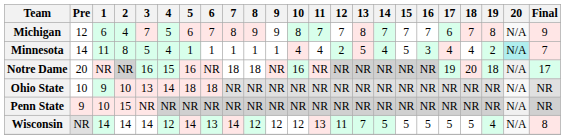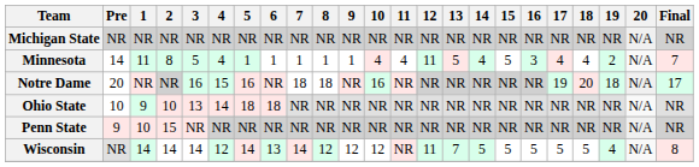- row: Michigan | 12 | 6 | 4 | 7 | 5 | 6 | 7 | 8 | 9 | 9 | 8 | 7 | 7 | 8 | 7 | 7 | 7 | 6 | 7 | 8 | N/A | 9
+ row: Michigan State | NR | NR | NR | NR | NR | NR | NR | NR | NR | NR | NR | NR | NR | NR | NR | NR | NR | NR | NR | NR | N/A | NR
Minnesota | 12: 2 -> 11
Minnesota | 20: paleturquoise background -> no background
Wisconsin | 11: 13 -> NR
